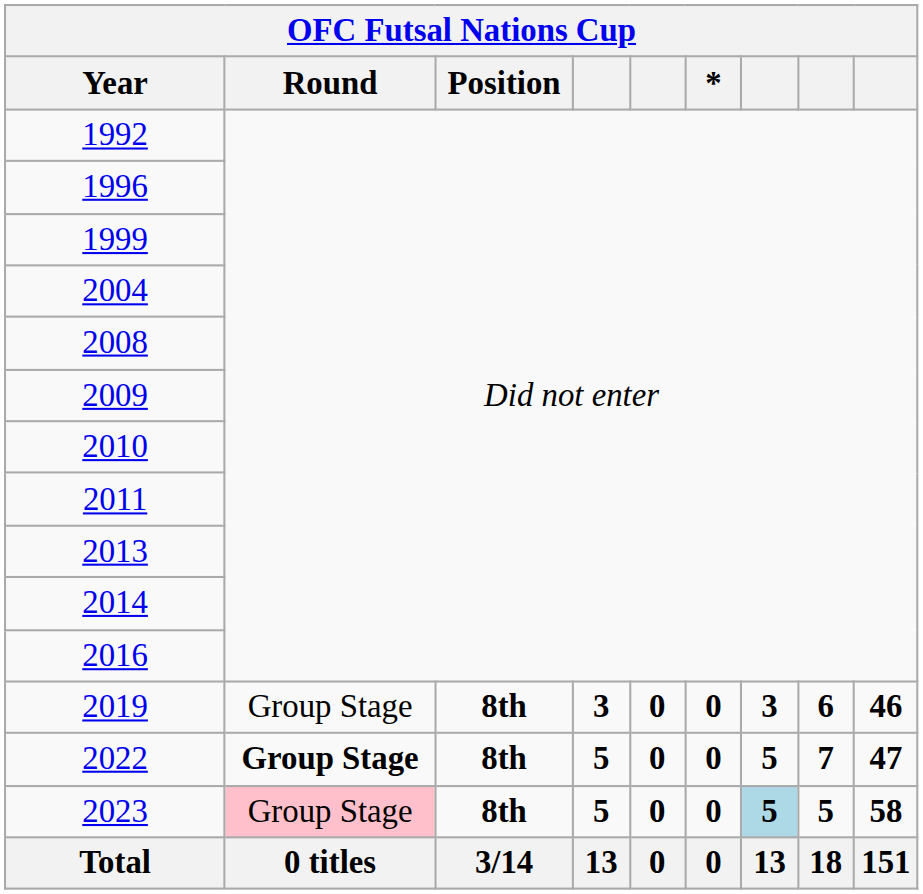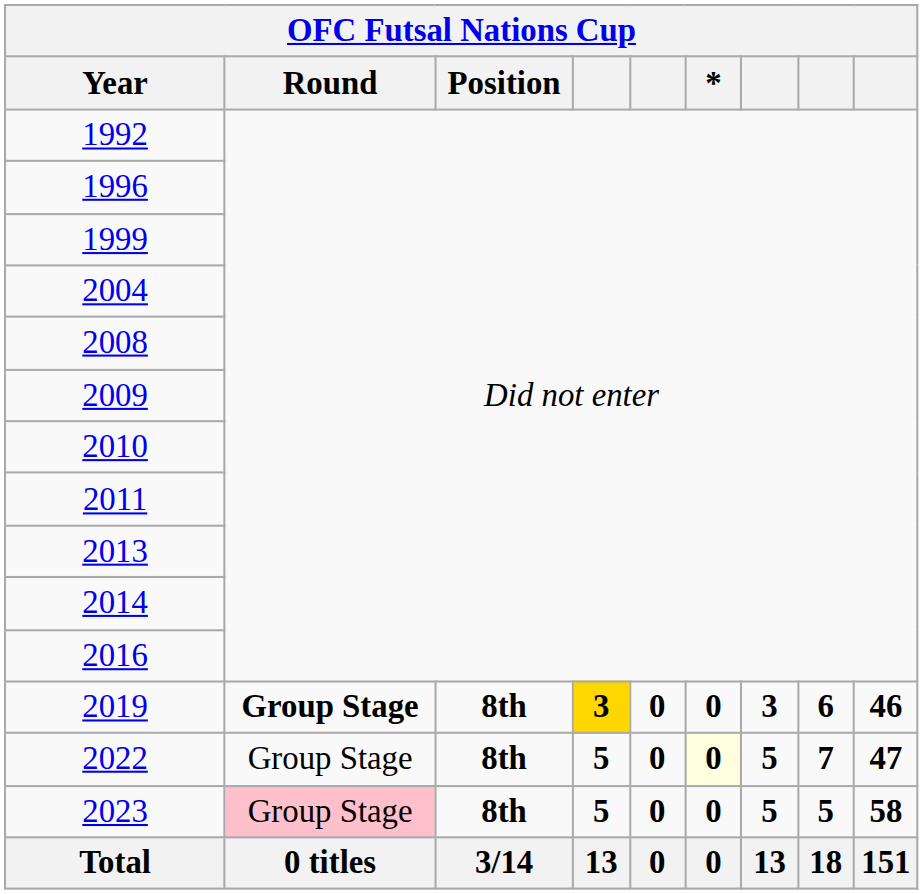2019 | Round: normal -> bold
2019 | column 4: no background -> gold background
2022 | Round: bold -> normal
2022 | *: no background -> lightyellow background
2023 | column 7: lightblue background -> no background
